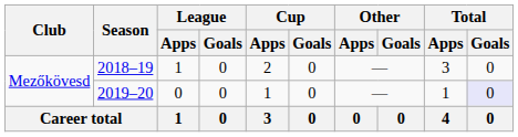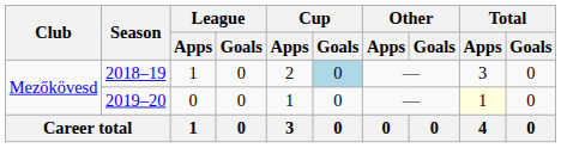2018–19 | Cup / Goals: no background -> lightblue background
2019–20 | Total / Apps: no background -> lightyellow background
2019–20 | Total / Goals: lavender background -> no background
